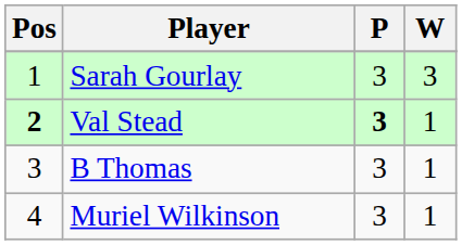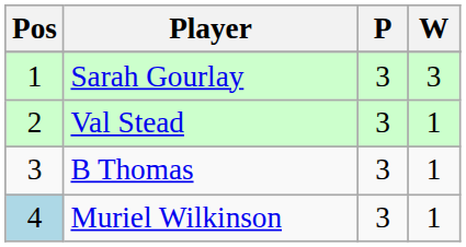Val Stead | Pos: bold -> normal
Val Stead | P: bold -> normal
Muriel Wilkinson | Pos: no background -> lightblue background
